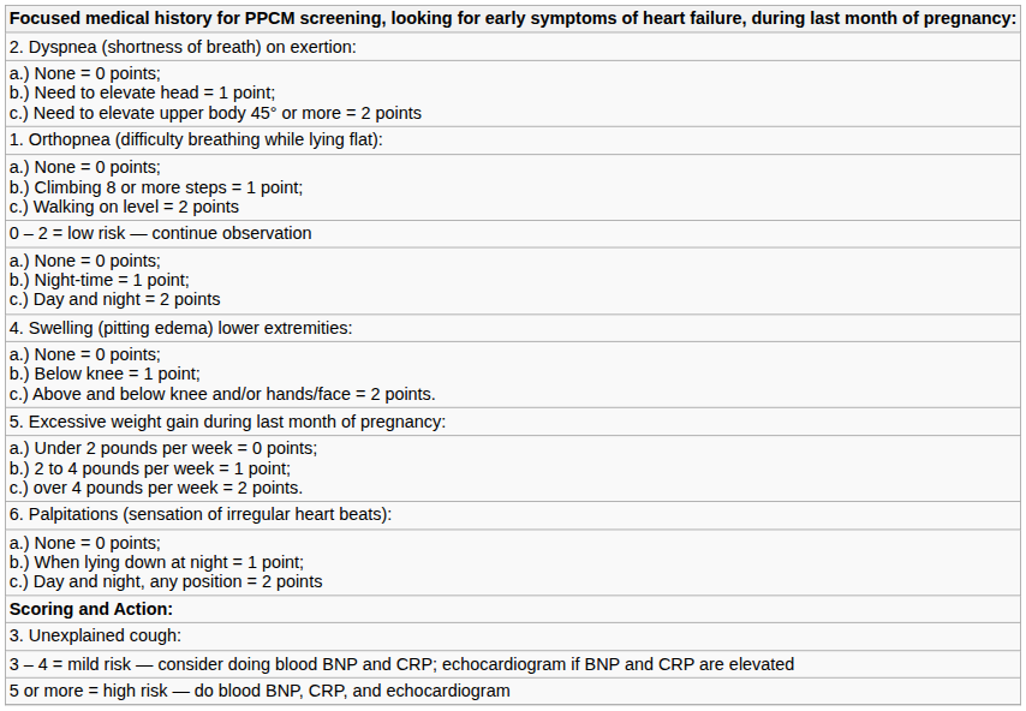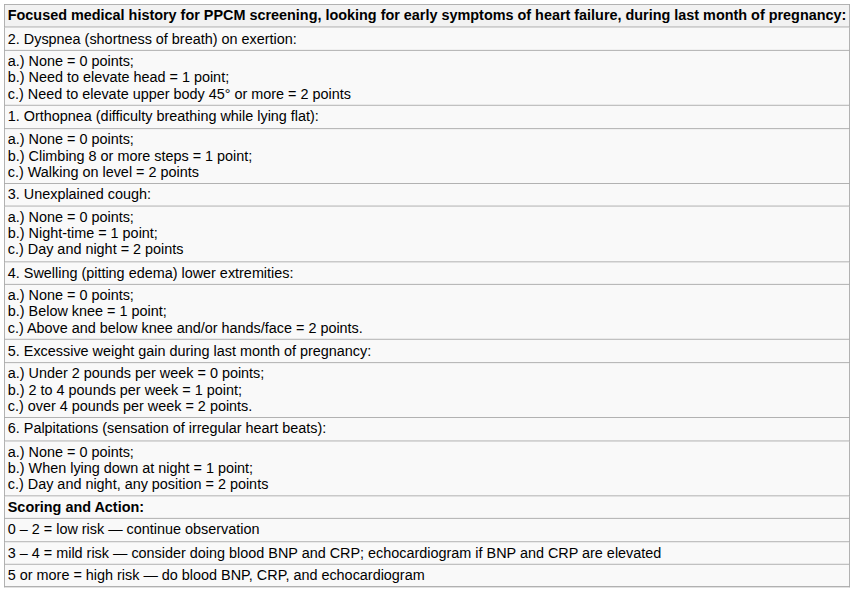row 6 | column 1: 0 – 2 = low risk — continue observation -> 3. Unexplained cough:
row 15 | column 1: 3. Unexplained cough: -> 0 – 2 = low risk — continue observation
